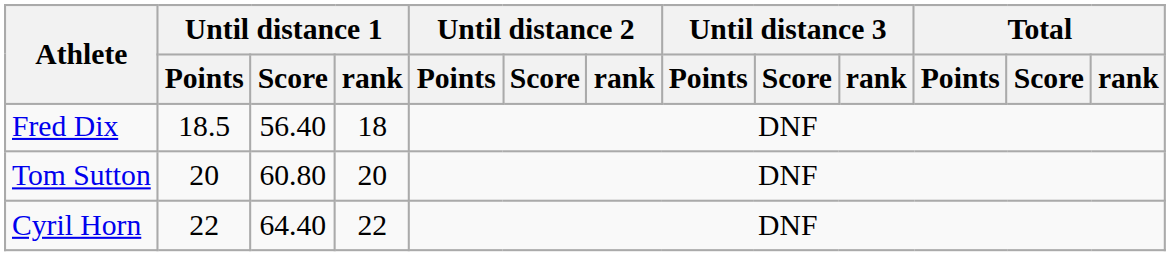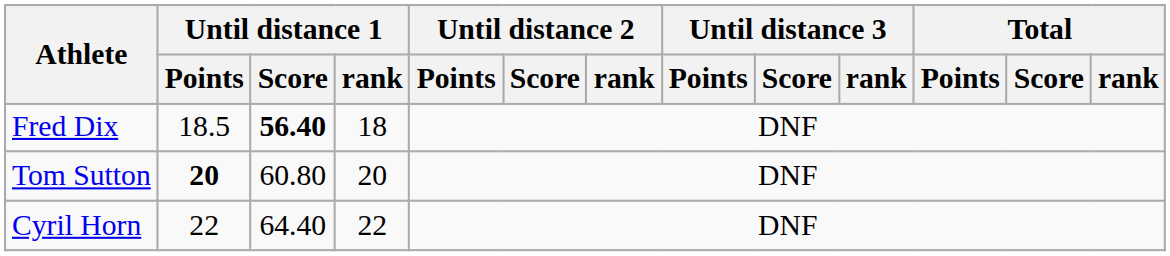Fred Dix | Until distance 1 / Score: normal -> bold
Tom Sutton | Until distance 1 / Points: normal -> bold
